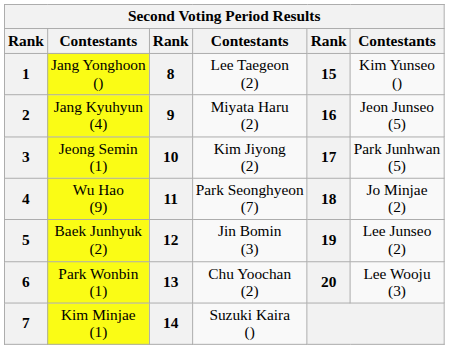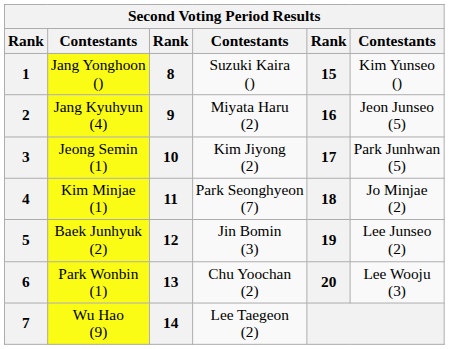1 | column 4: Lee Taegeon (2) -> Suzuki Kaira ()
4 | column 2: Wu Hao (9) -> Kim Minjae (1)
7 | column 2: Kim Minjae (1) -> Wu Hao (9)
7 | column 4: Suzuki Kaira () -> Lee Taegeon (2)
